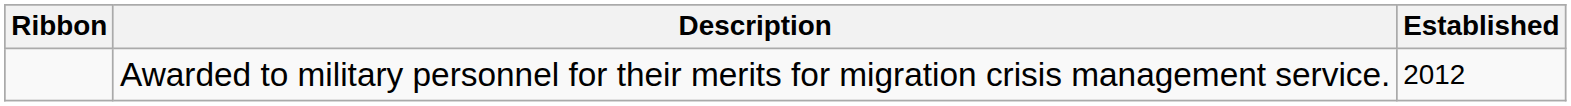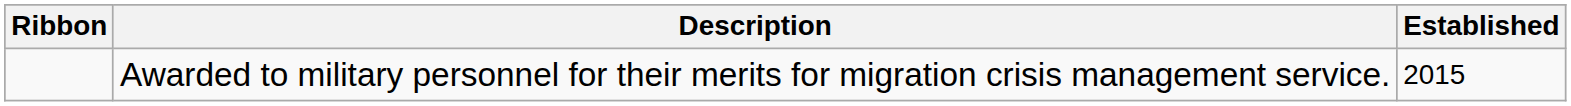row 2 | Established: 2012 -> 2015
